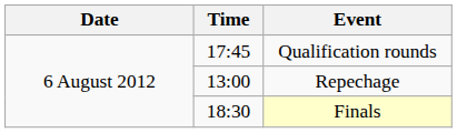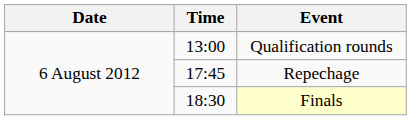Qualification rounds | Time: 17:45 -> 13:00
Repechage | Time: 13:00 -> 17:45
